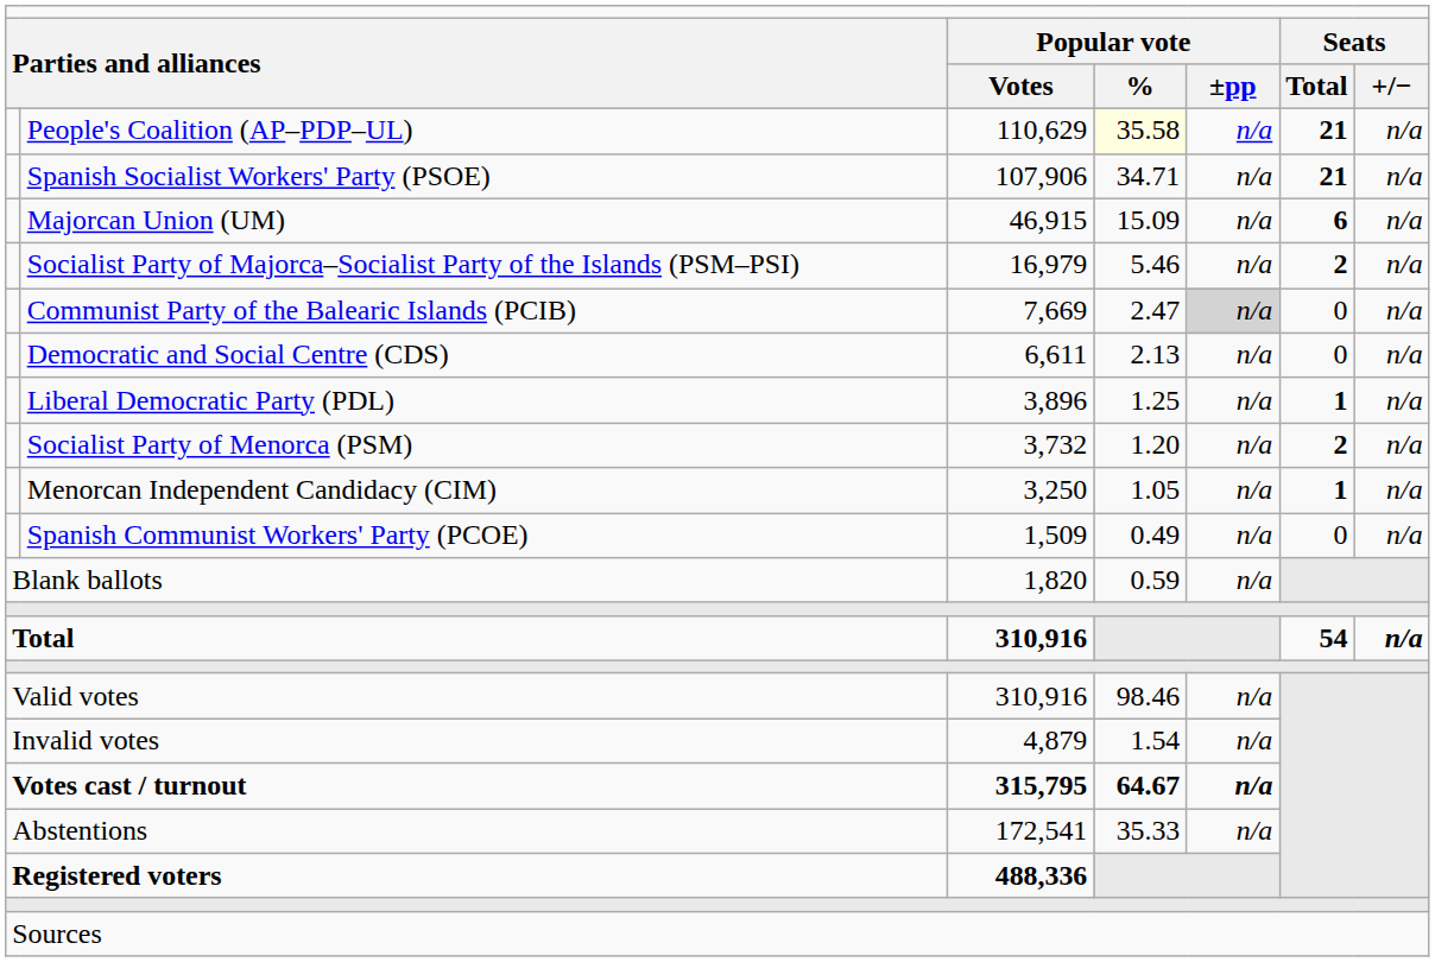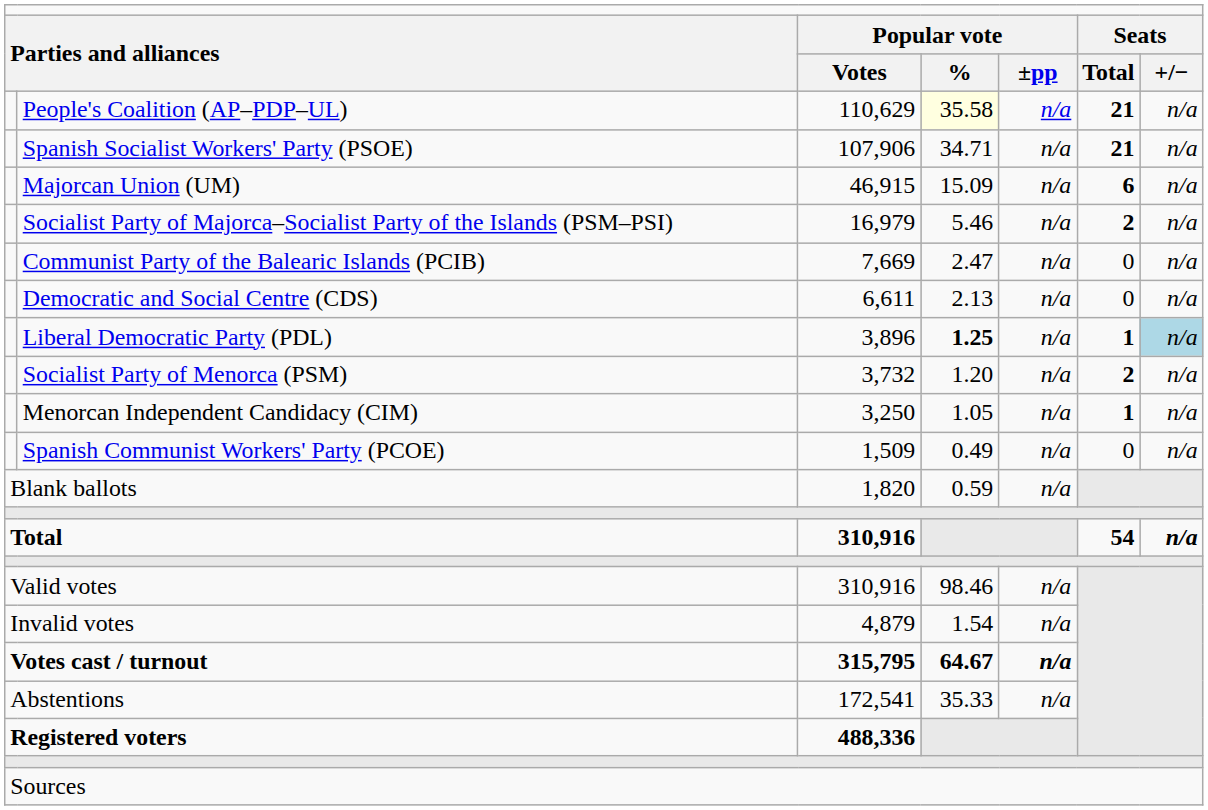Communist Party of the Balearic Islands (PCIB) | column 5: lightgrey background -> no background
Liberal Democratic Party (PDL) | column 4: normal -> bold
Liberal Democratic Party (PDL) | column 7: no background -> lightblue background
